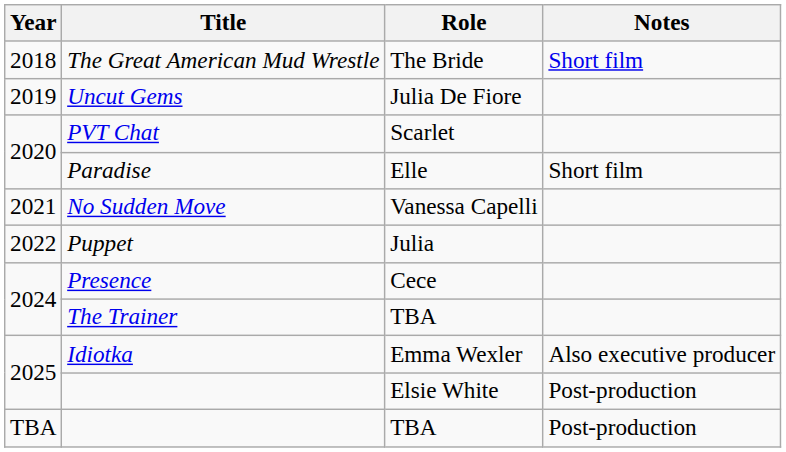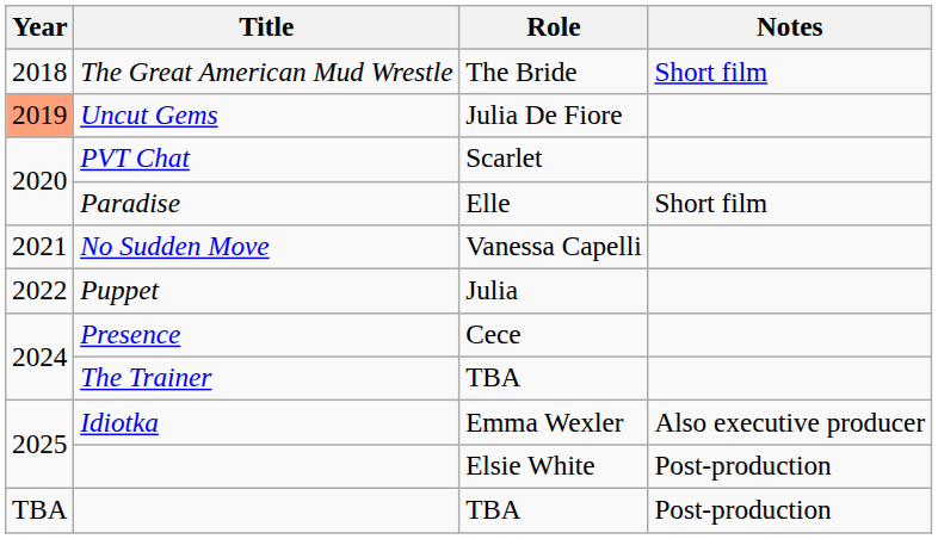Uncut Gems | Year: no background -> lightsalmon background
